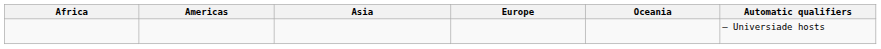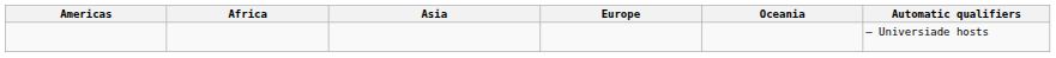columns swapped: Africa <-> Americas
